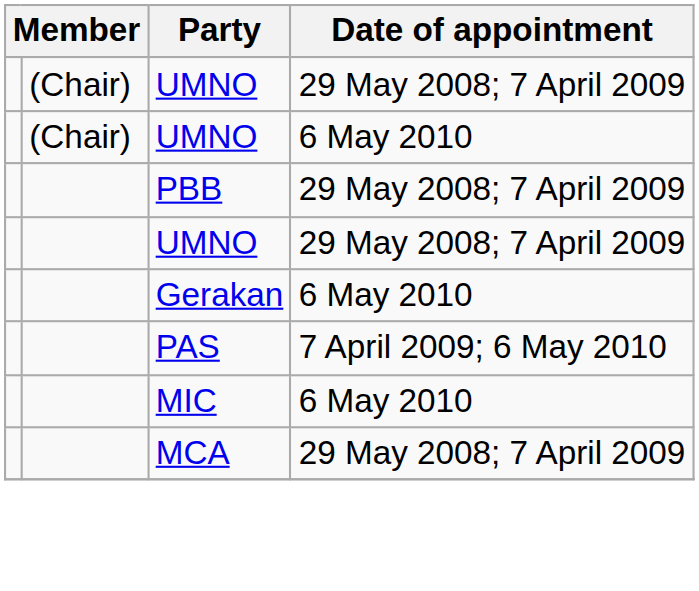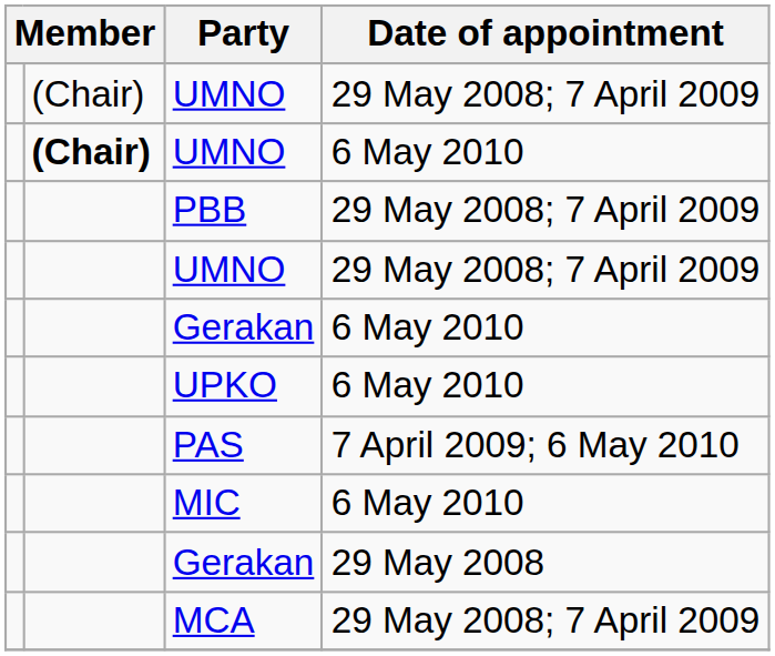UMNO / 6 May 2010 | column 2: normal -> bold
+ row: UPKO | 6 May 2010
+ row: Gerakan | 29 May 2008
